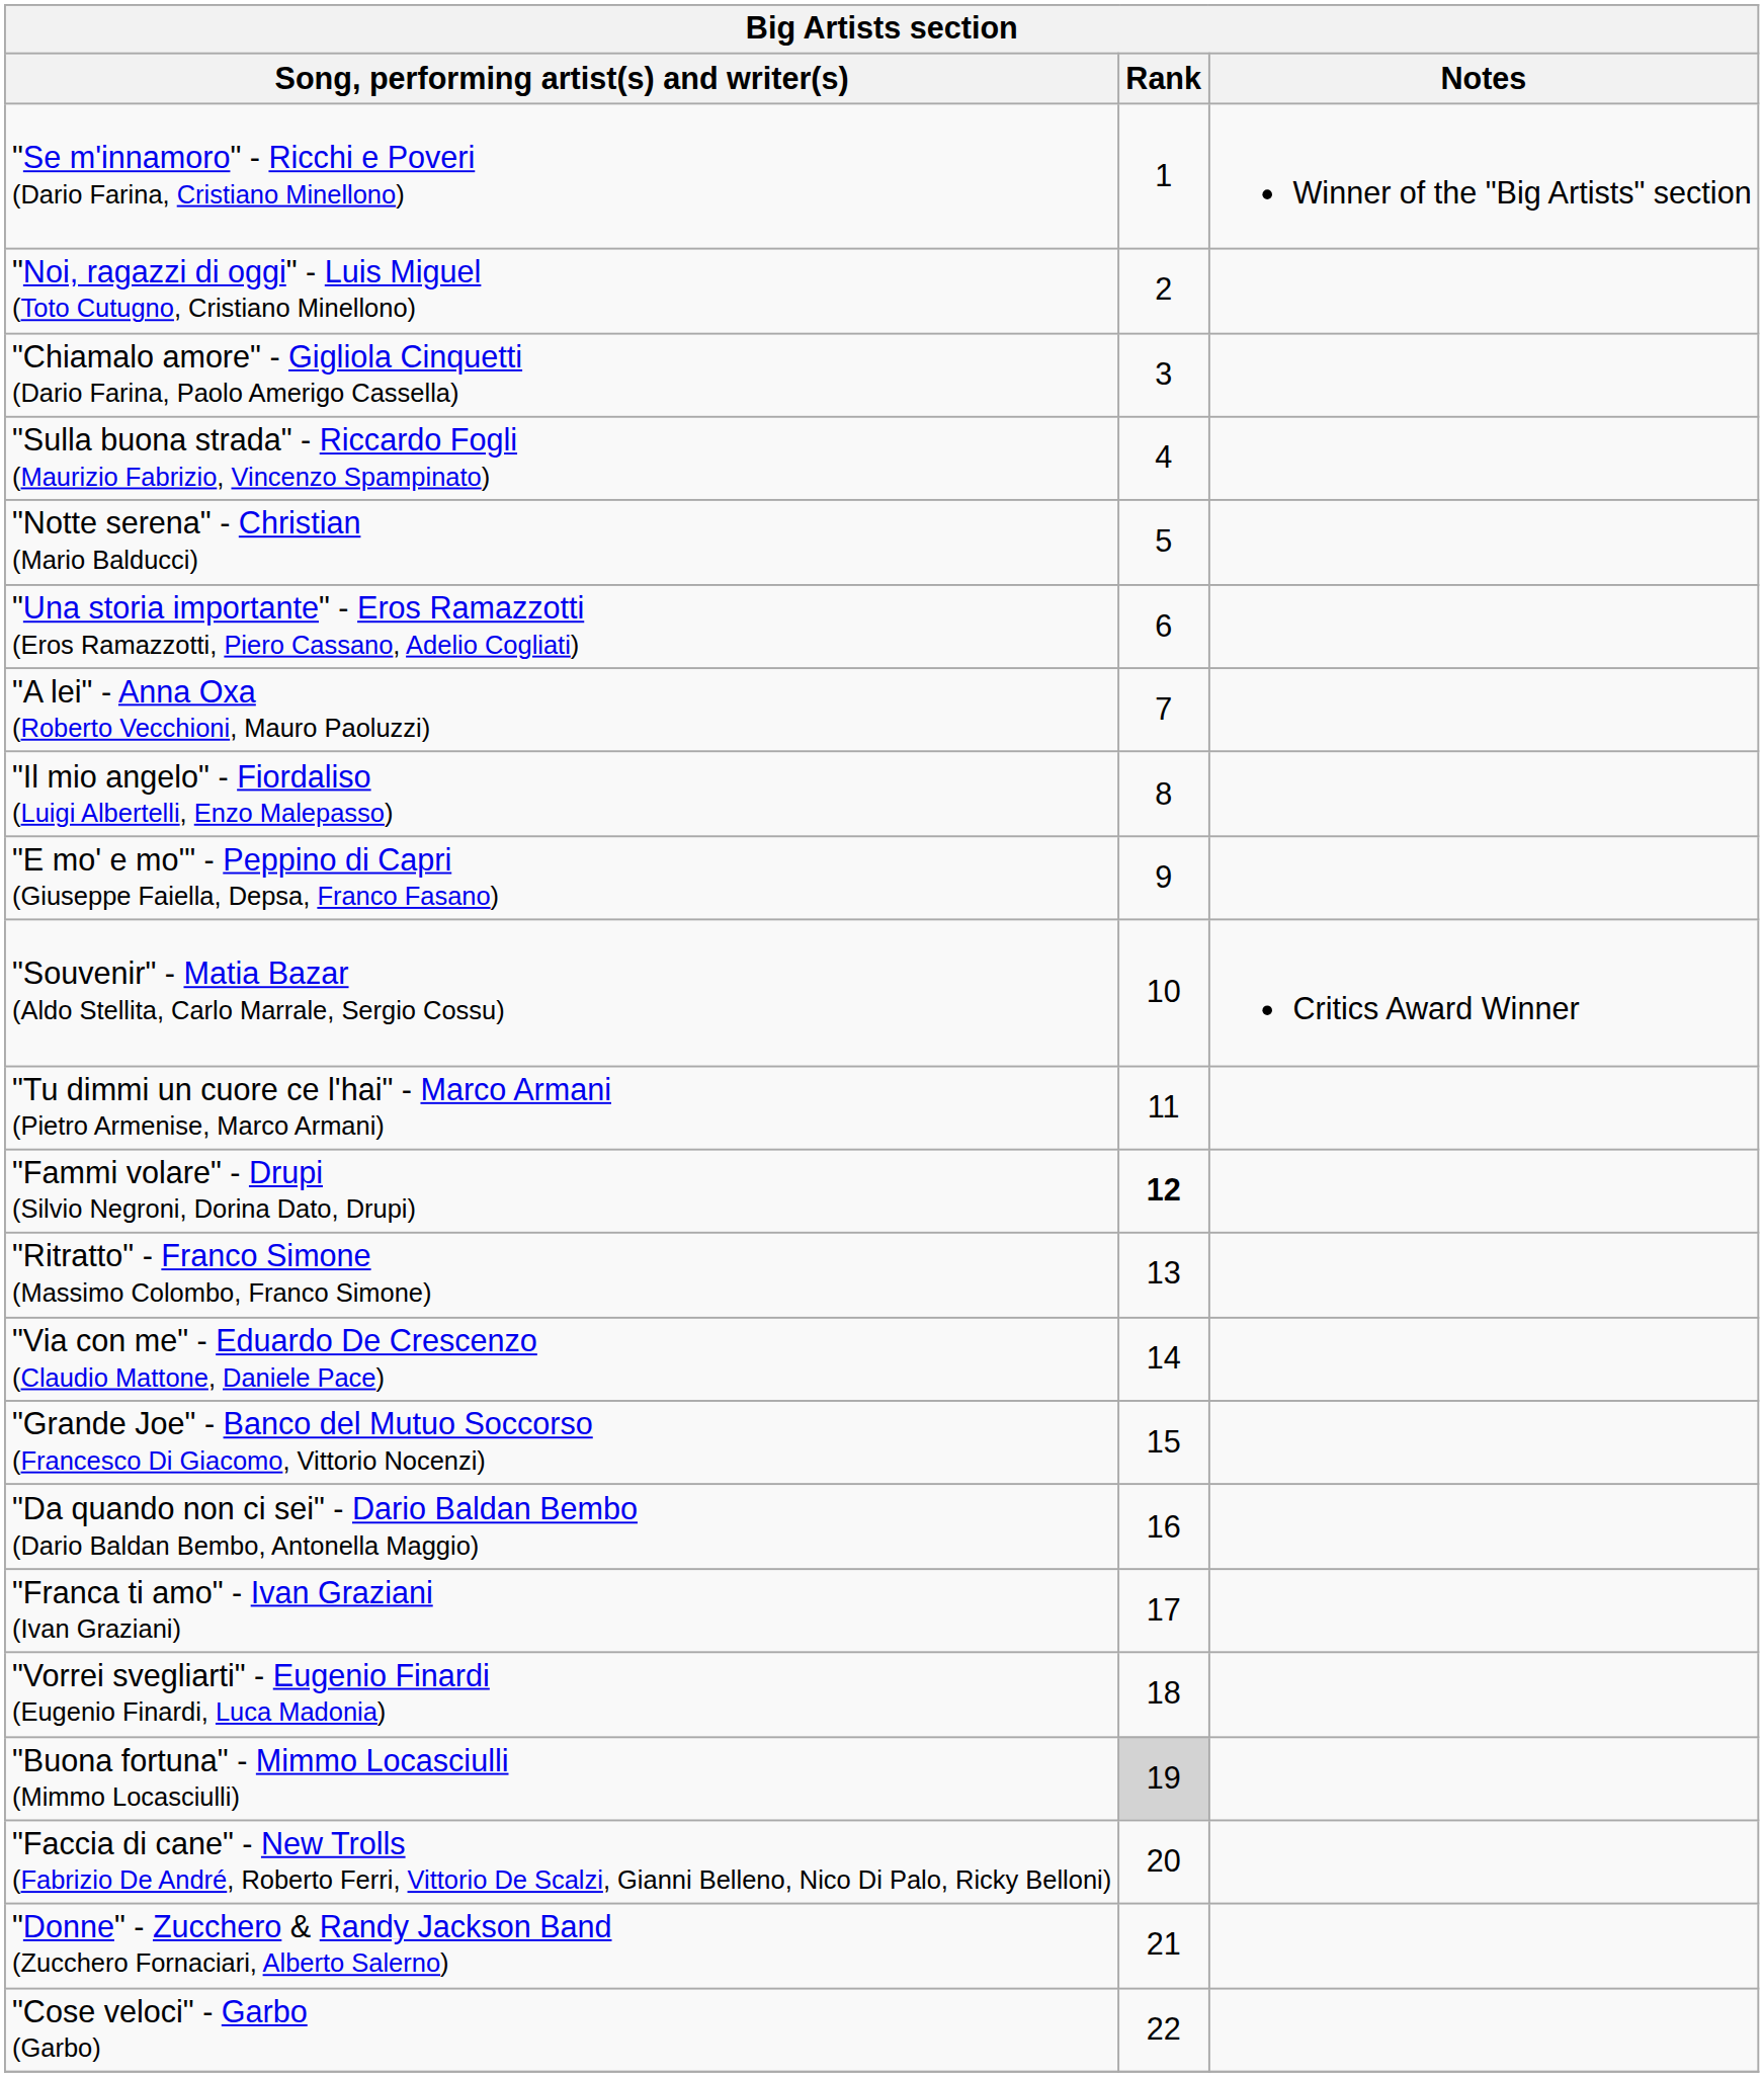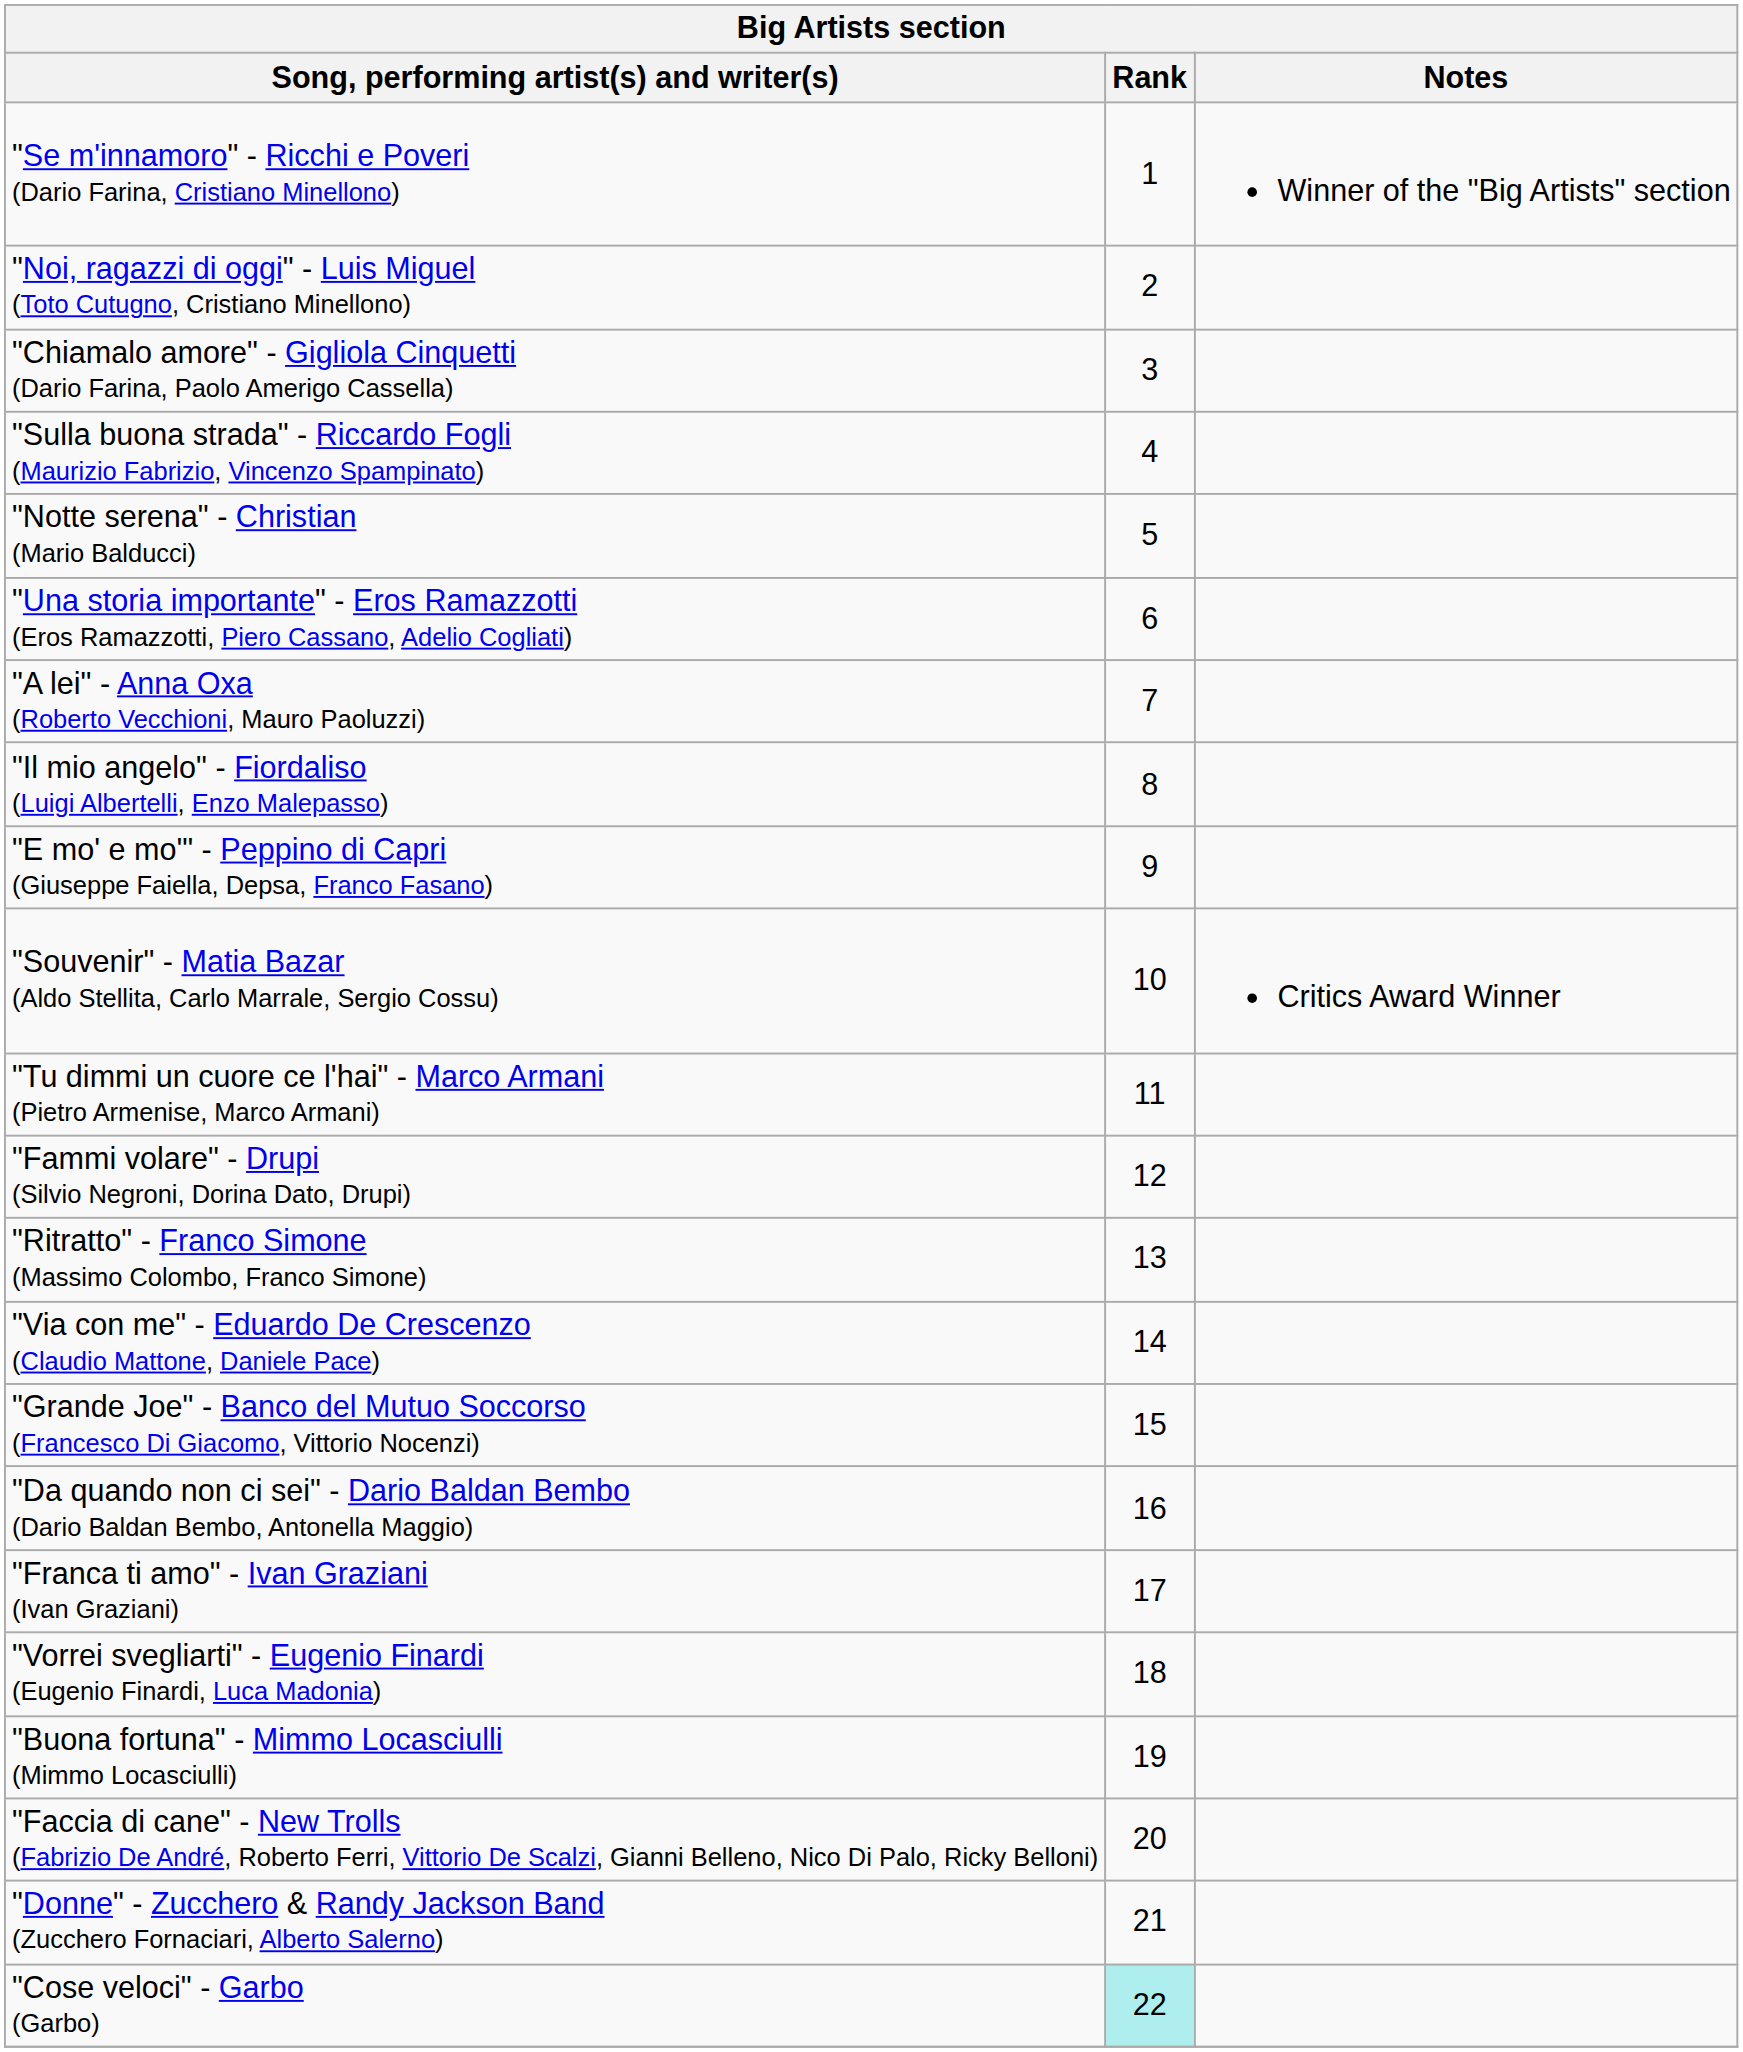"Fammi volare" - Drupi (Silvio Negroni, Dorina Dato, Drupi) | Rank: bold -> normal
"Buona fortuna" - Mimmo Locasciulli (Mimmo Locasciulli) | Rank: lightgrey background -> no background
"Cose veloci" - Garbo (Garbo) | Rank: no background -> paleturquoise background
